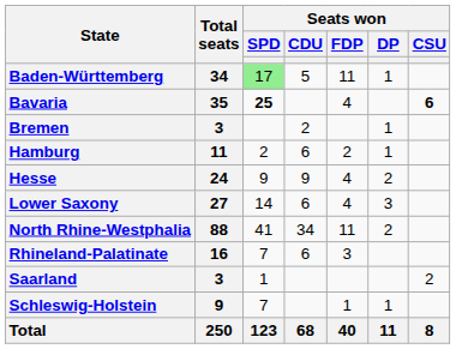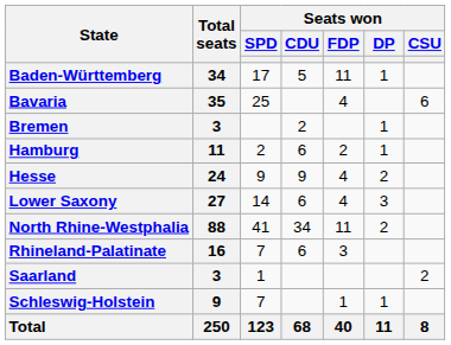Baden-Württemberg | Seats won / SPD: lightgreen background -> no background
Bavaria | Seats won / SPD: bold -> normal
Bavaria | Seats won / CSU: bold -> normal
